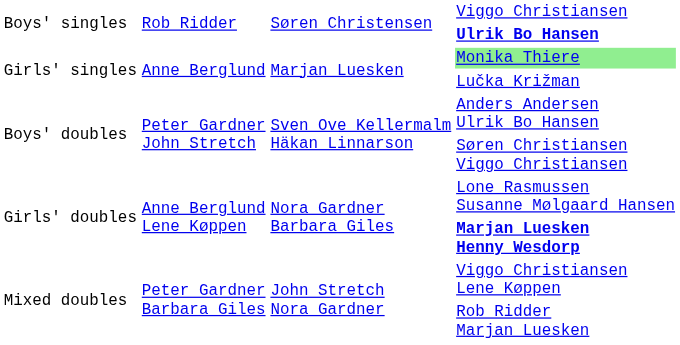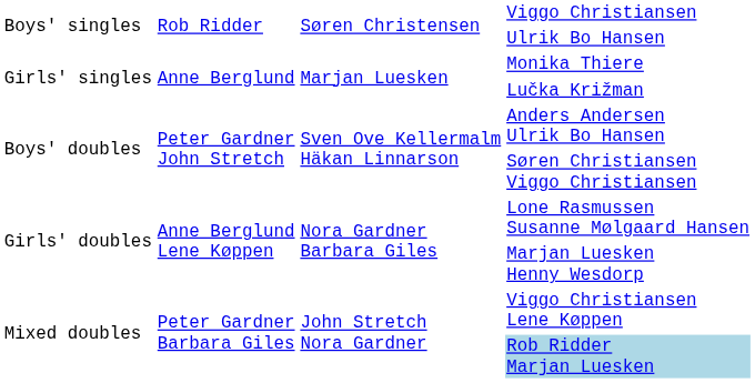Ulrik Bo Hansen | column 4: bold -> normal
Monika Thiere | column 4: lightgreen background -> no background
Marjan Luesken Henny Wesdorp | column 4: bold -> normal
Rob Ridder Marjan Luesken | column 4: no background -> lightblue background
